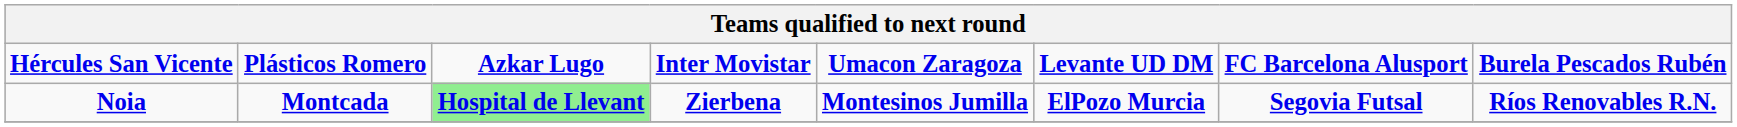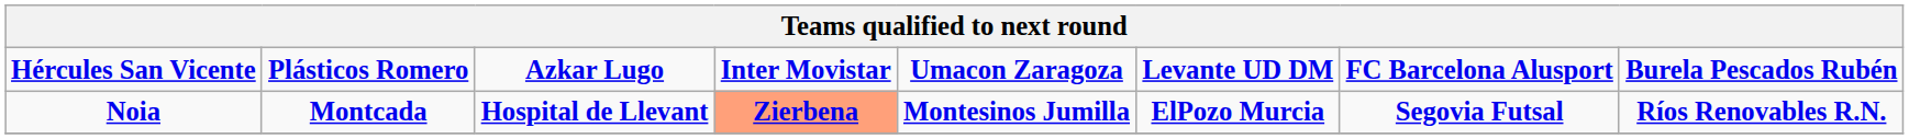Noia | Azkar Lugo: lightgreen background -> no background
Noia | Inter Movistar: no background -> lightsalmon background
